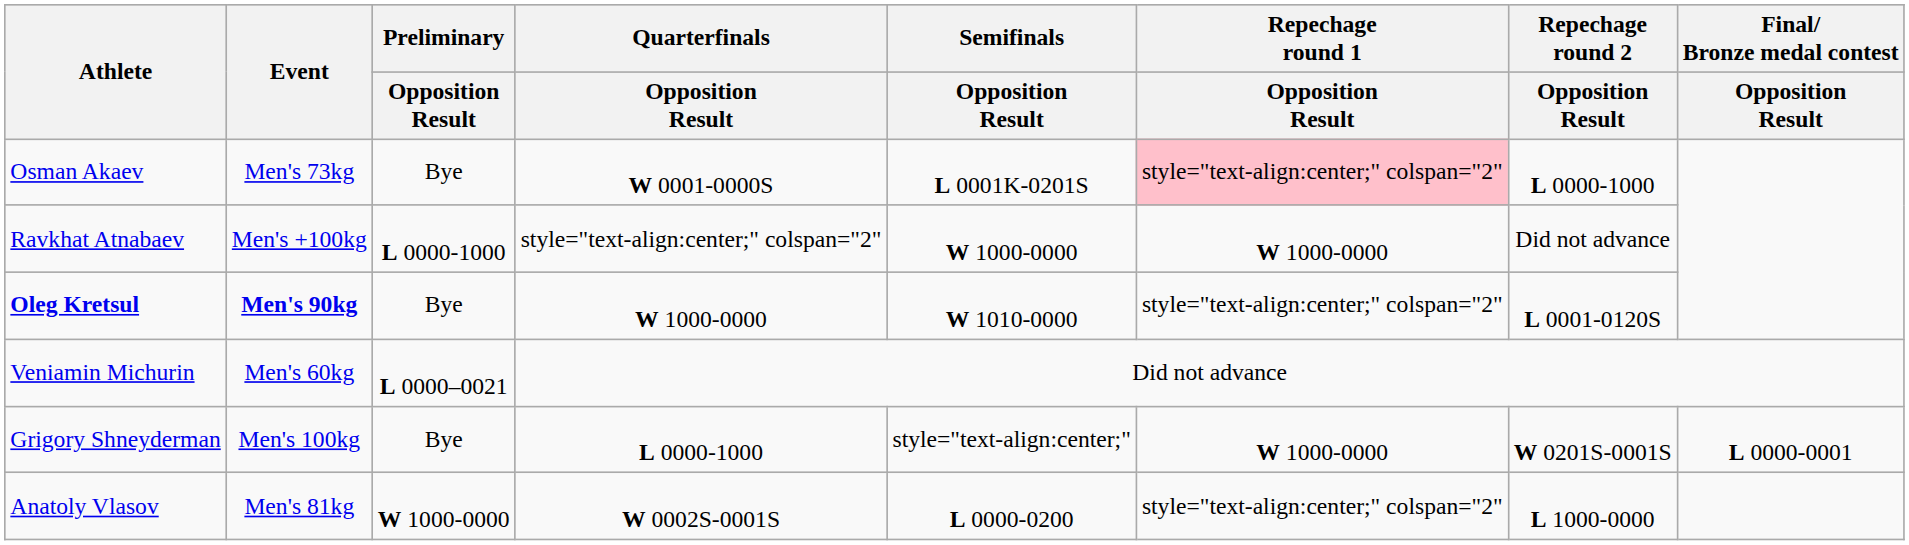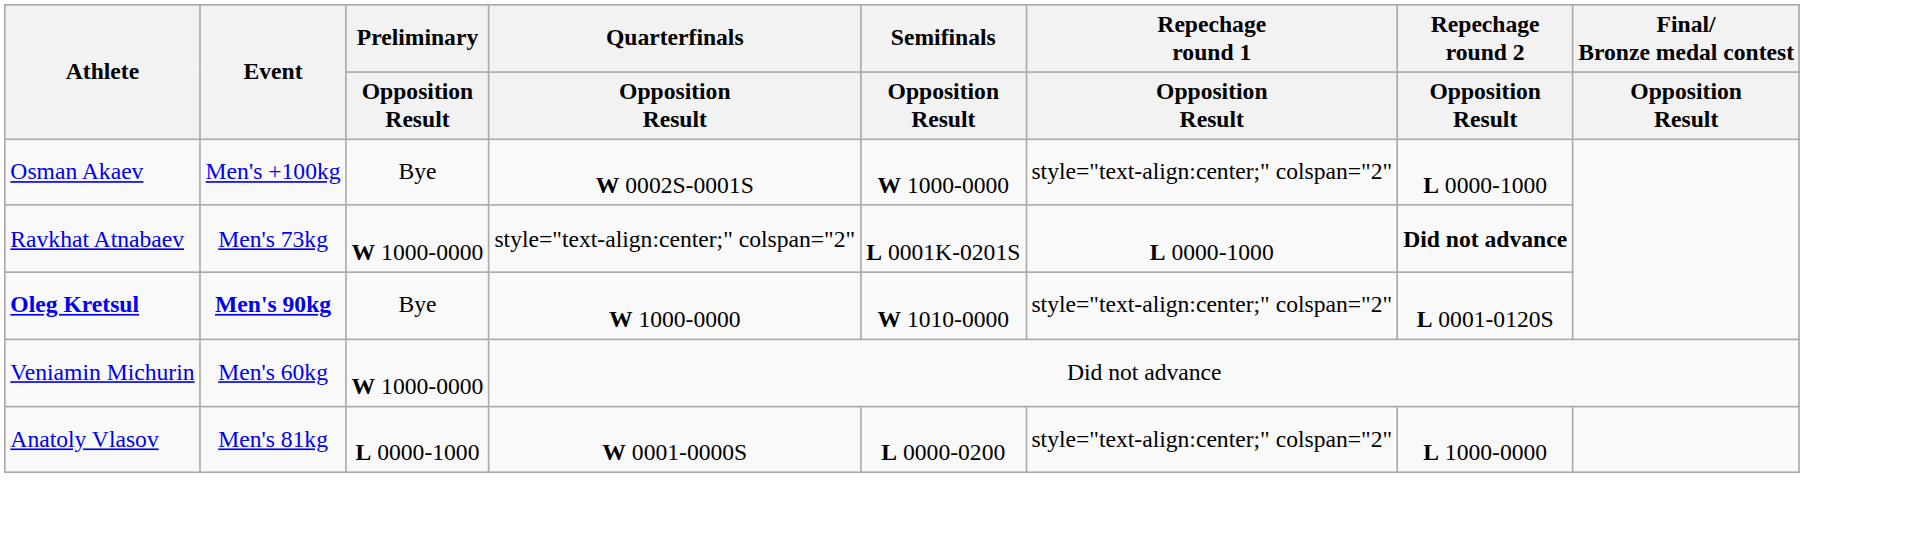Osman Akaev | Event: Men's 73kg -> Men's +100kg
Osman Akaev | Quarterfinals / Opposition Result: W 0001-0000S -> W 0002S-0001S
Osman Akaev | Semifinals / Opposition Result: L 0001K-0201S -> W 1000-0000
Osman Akaev | Repechage round 1 / Opposition Result: pink background -> no background
Ravkhat Atnabaev | Event: Men's +100kg -> Men's 73kg
Ravkhat Atnabaev | Preliminary / Opposition Result: L 0000-1000 -> W 1000-0000
Ravkhat Atnabaev | Semifinals / Opposition Result: W 1000-0000 -> L 0001K-0201S
Ravkhat Atnabaev | Repechage round 1 / Opposition Result: W 1000-0000 -> L 0000-1000
Ravkhat Atnabaev | Repechage round 2 / Opposition Result: normal -> bold
Veniamin Michurin | Preliminary / Opposition Result: L 0000–0021 -> W 1000-0000
- row: Grigory Shneyderman | Men's 100kg | Bye | L 0000-1000 | style="text-align:center;" | W 1000-0000 | W 0201S-0001S | L 0000-0001
Anatoly Vlasov | Preliminary / Opposition Result: W 1000-0000 -> L 0000-1000
Anatoly Vlasov | Quarterfinals / Opposition Result: W 0002S-0001S -> W 0001-0000S
